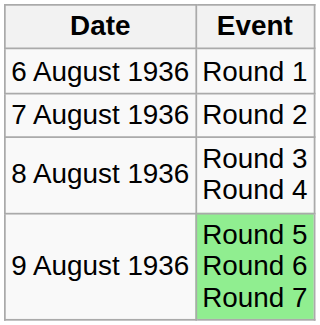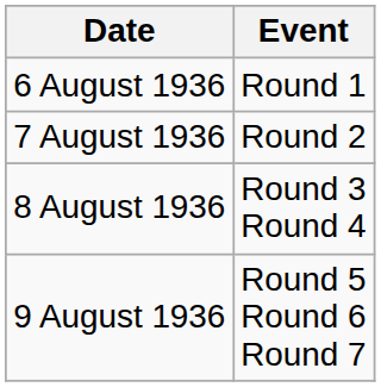9 August 1936 | Event: lightgreen background -> no background
